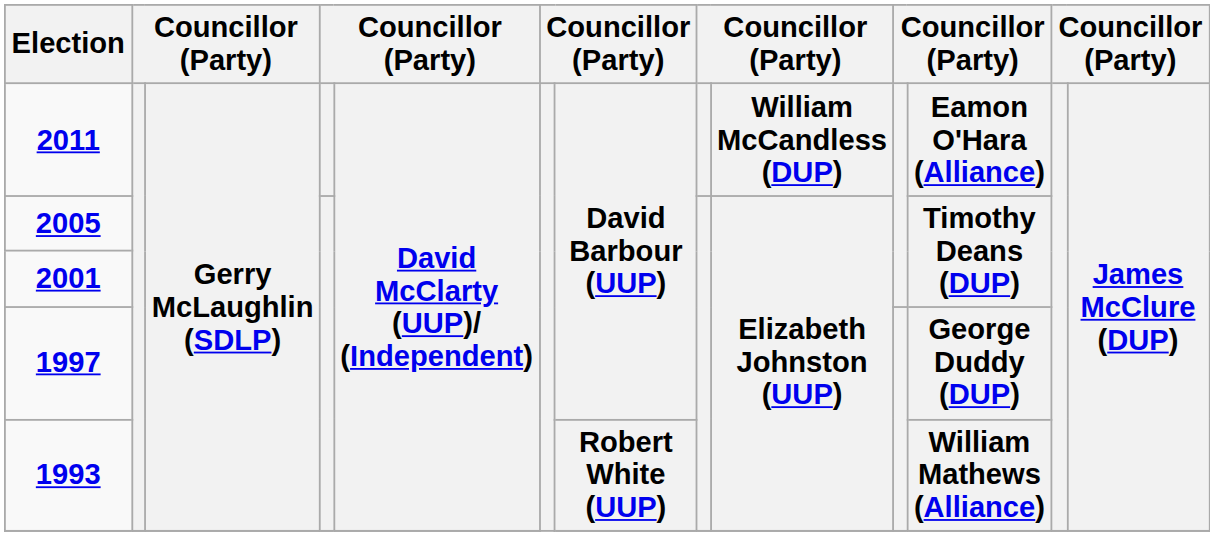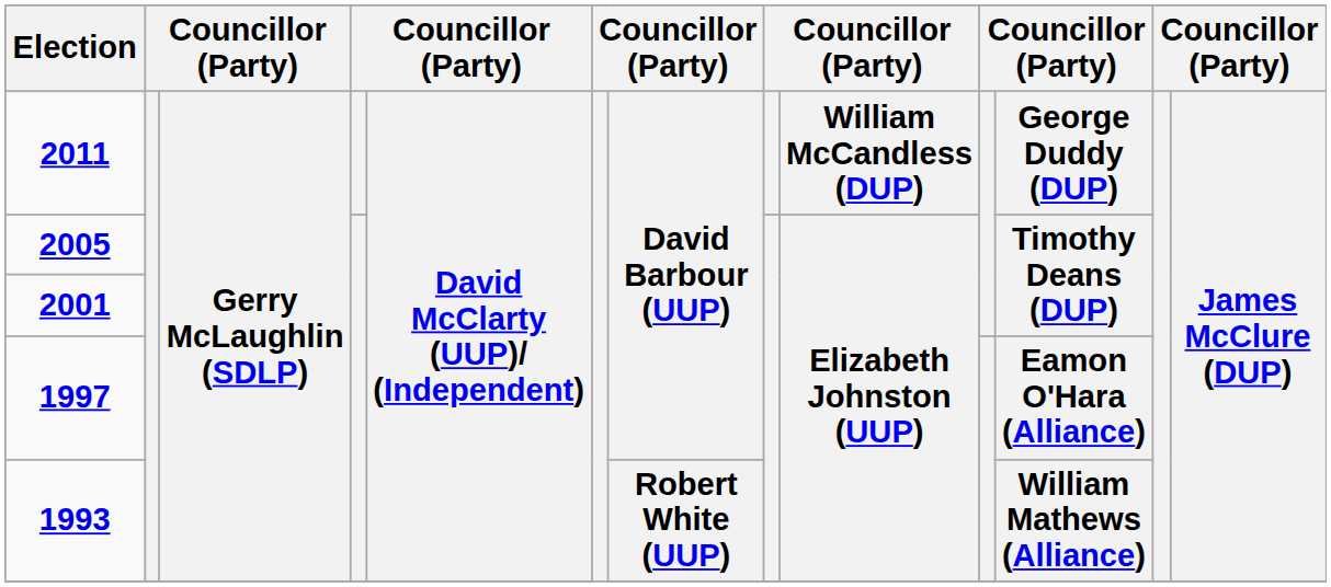2011 | column 11: Eamon O'Hara (Alliance) -> George Duddy (DUP)
1997 | column 11: George Duddy (DUP) -> Eamon O'Hara (Alliance)
